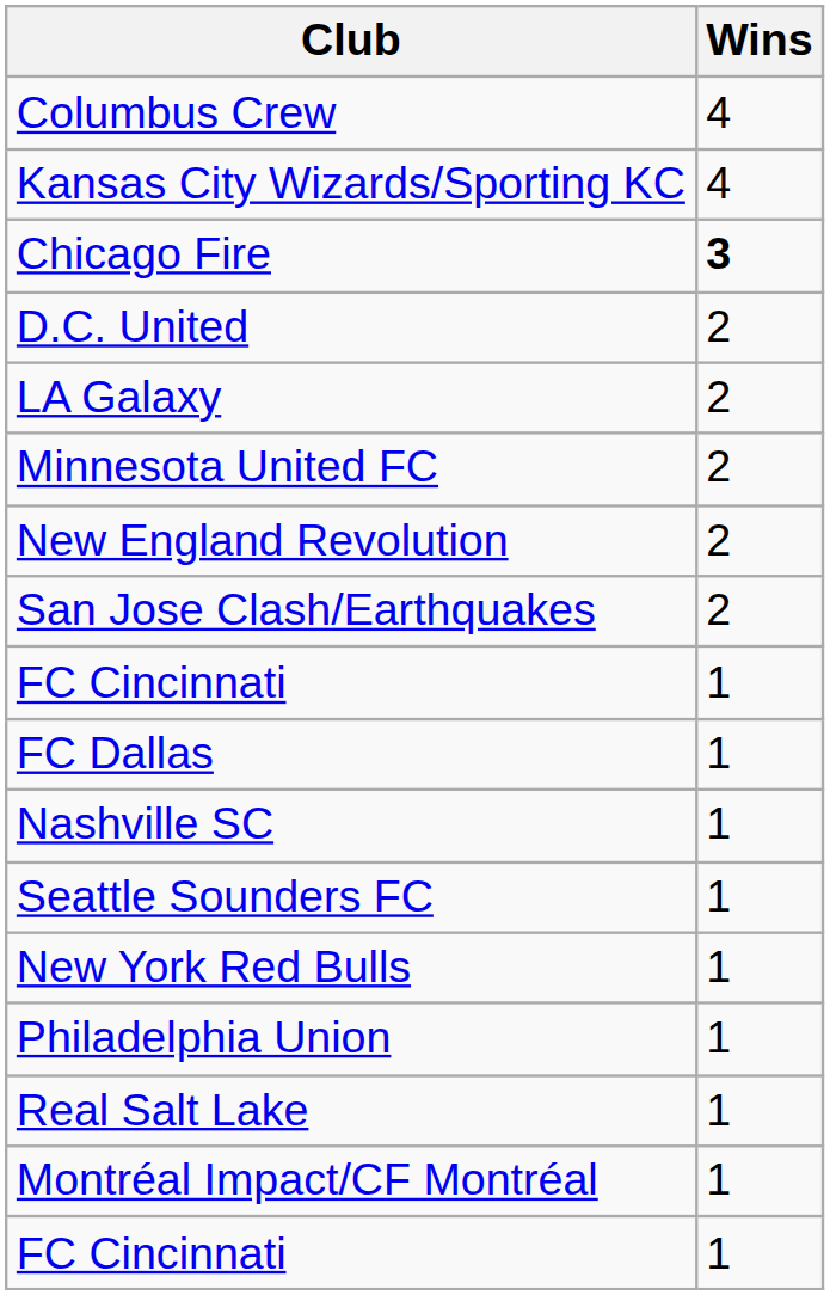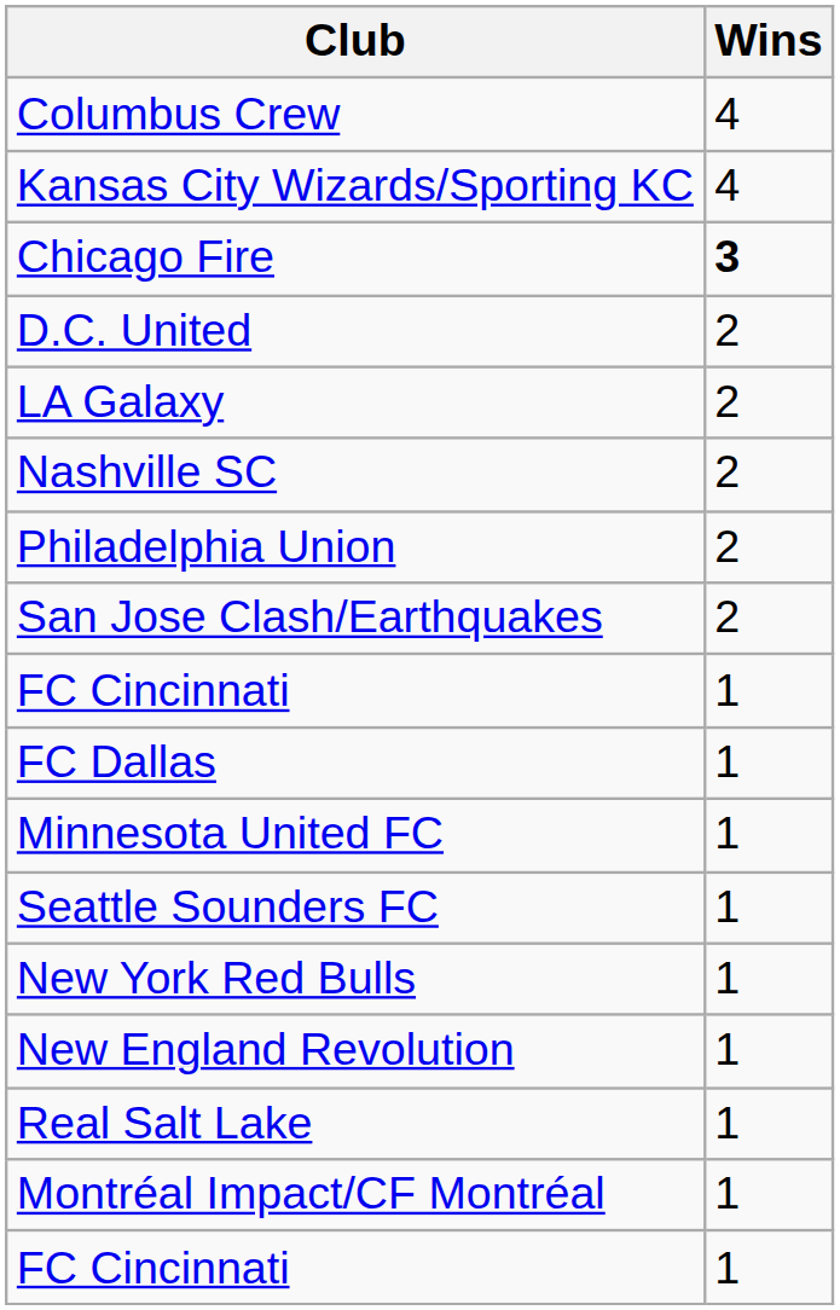row 7 | Club: Minnesota United FC -> Nashville SC
row 8 | Club: New England Revolution -> Philadelphia Union
row 12 | Club: Nashville SC -> Minnesota United FC
row 15 | Club: Philadelphia Union -> New England Revolution
